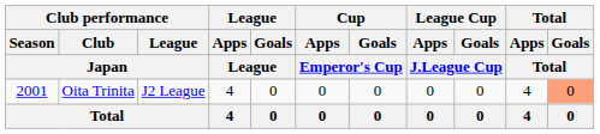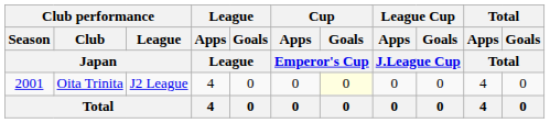Oita Trinita | Cup / Goals / Emperor's Cup: no background -> lightyellow background
Oita Trinita | Total / Goals / Total: lightsalmon background -> no background
